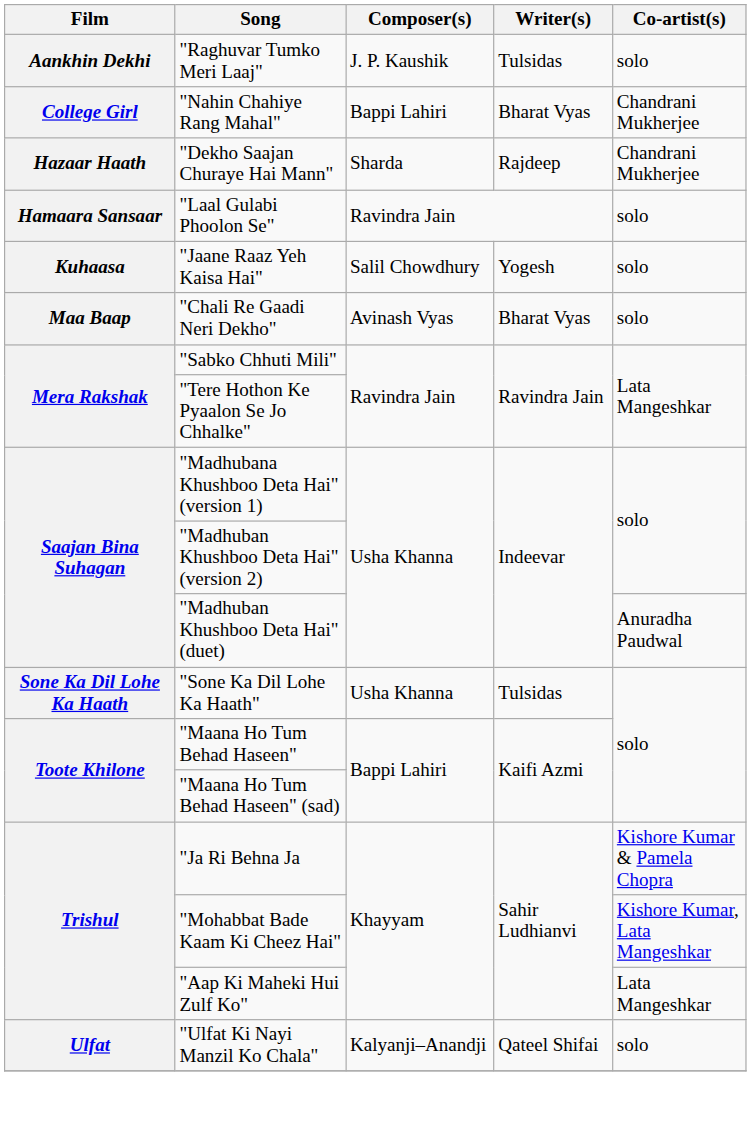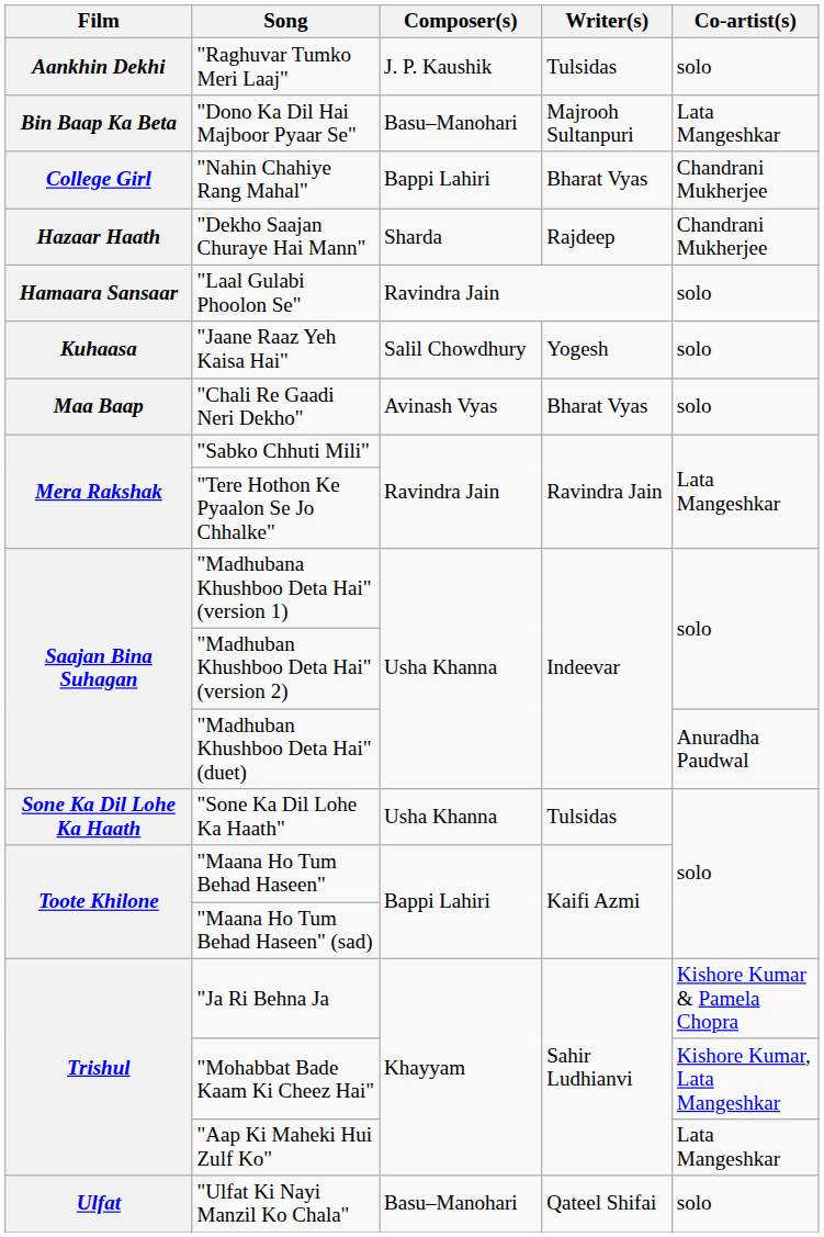+ row: Bin Baap Ka Beta | "Dono Ka Dil Hai Majboor Pyaar Se" | Basu–Manohari | Majrooh Sultanpuri | Lata Mangeshkar
"Ulfat Ki Nayi Manzil Ko Chala" | Composer(s): Kalyanji–Anandji -> Basu–Manohari
